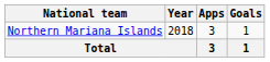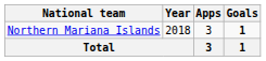Northern Mariana Islands | Goals: normal -> bold
